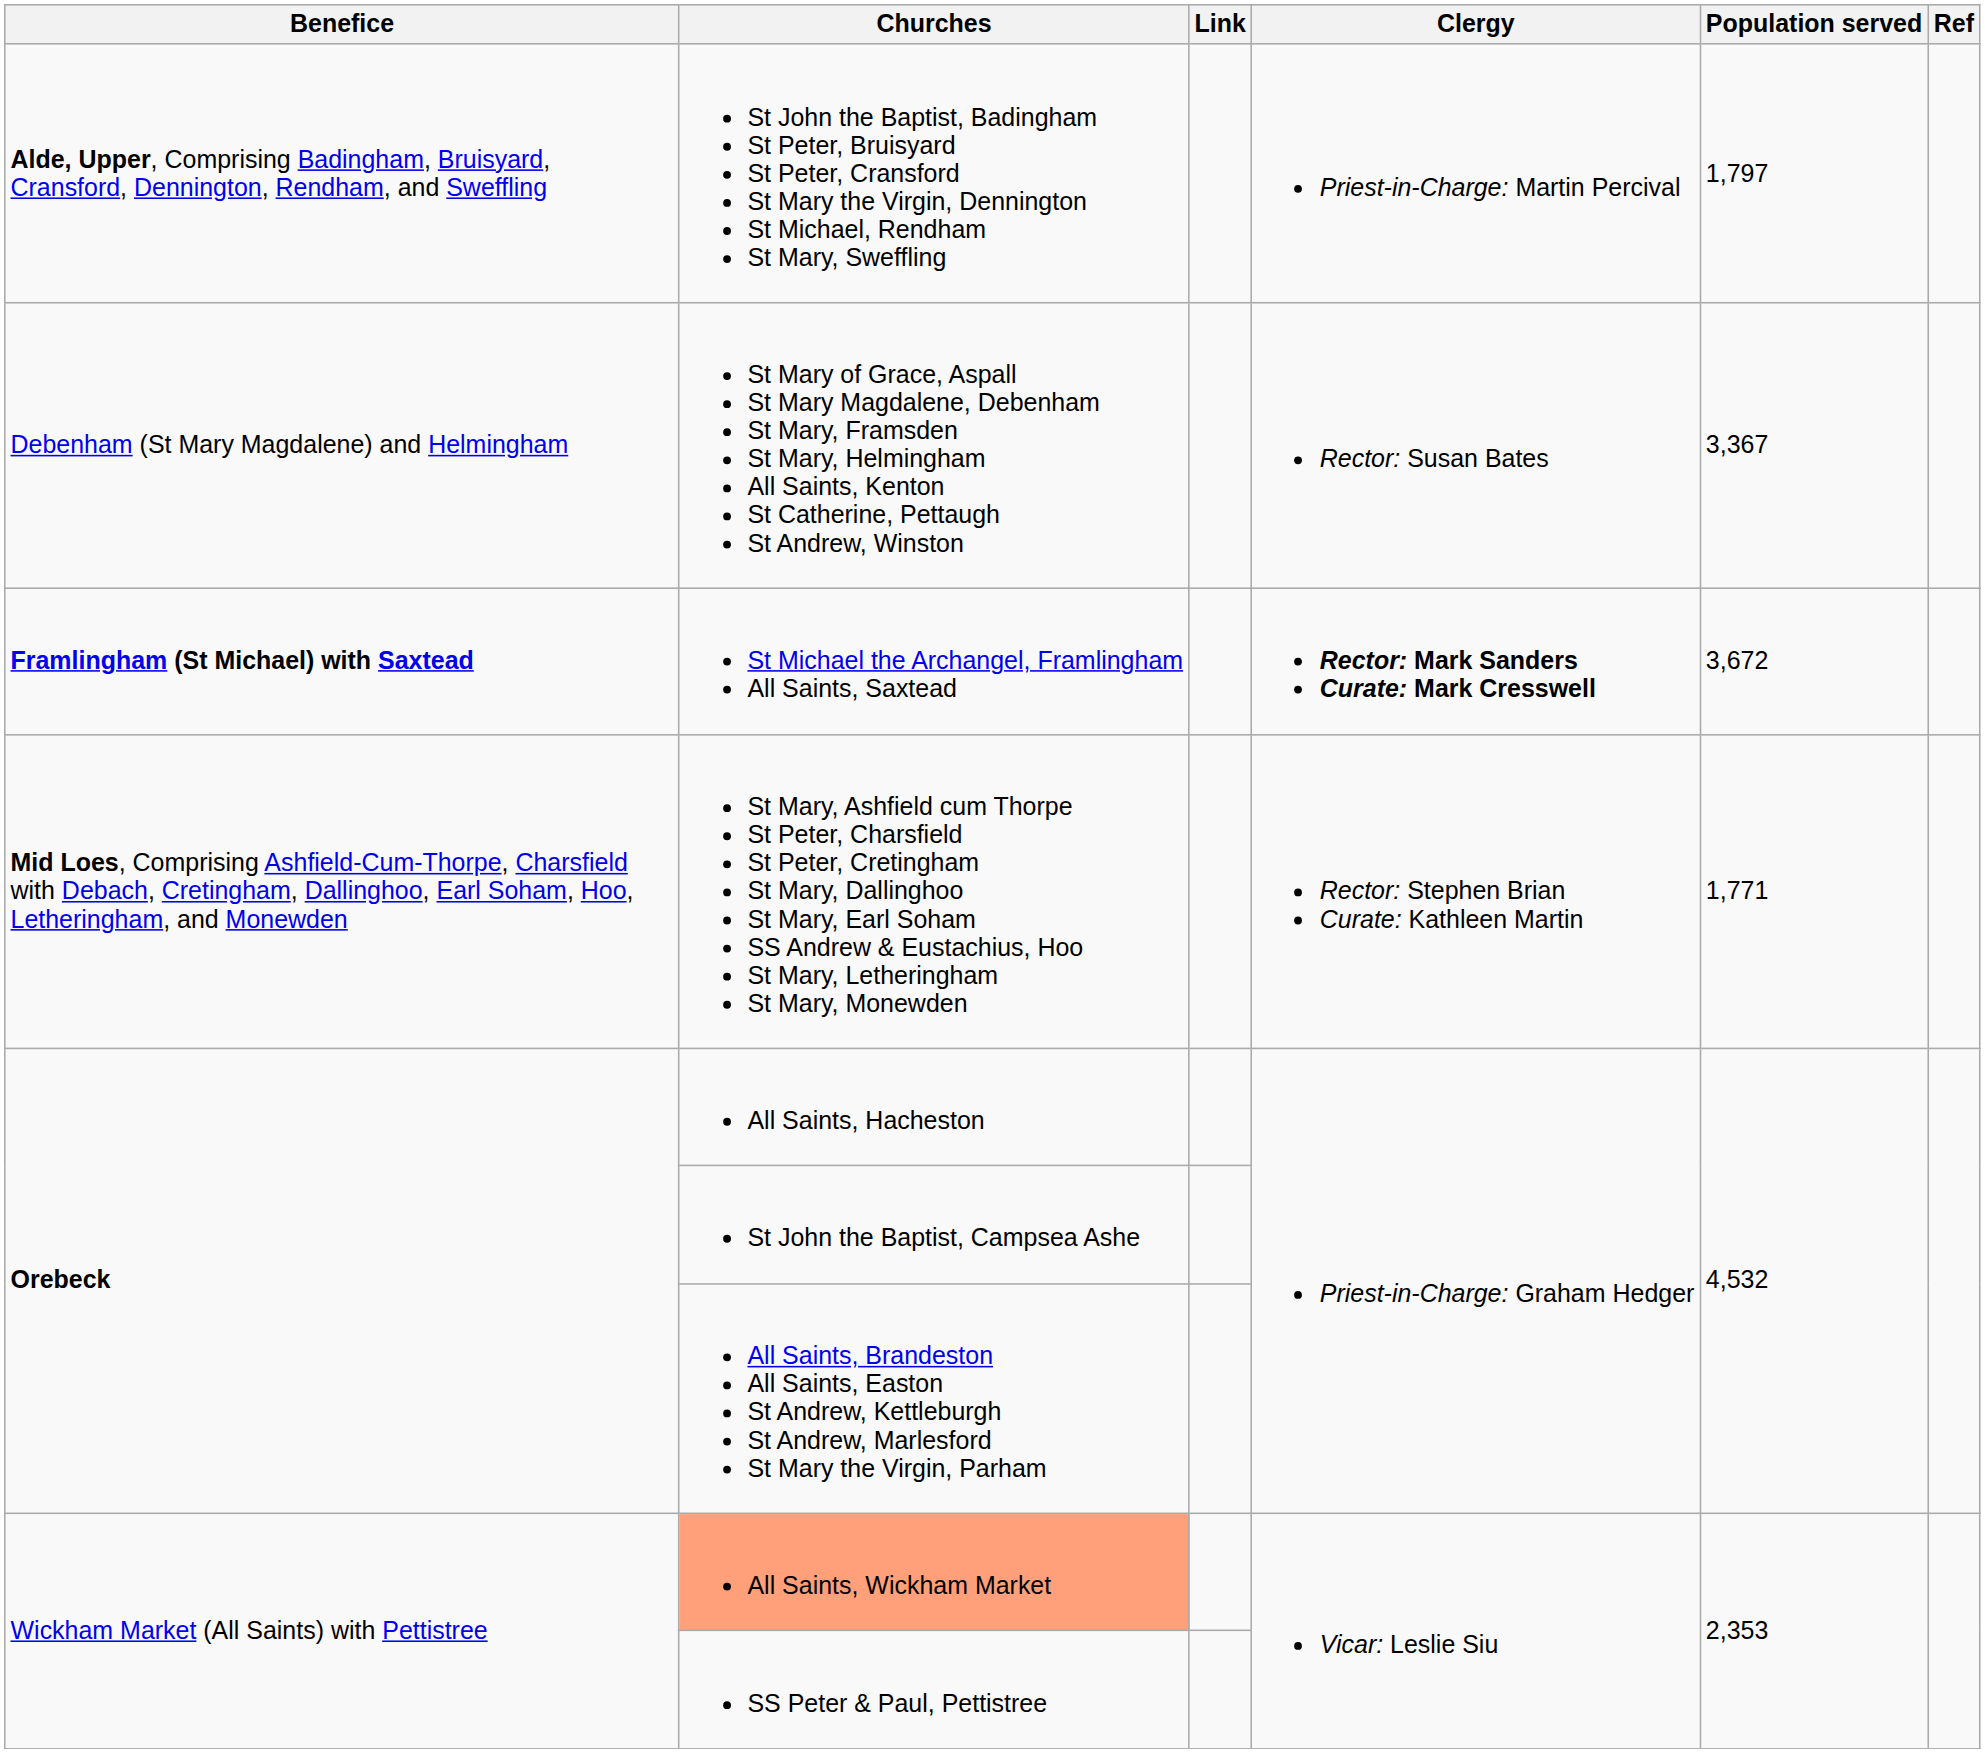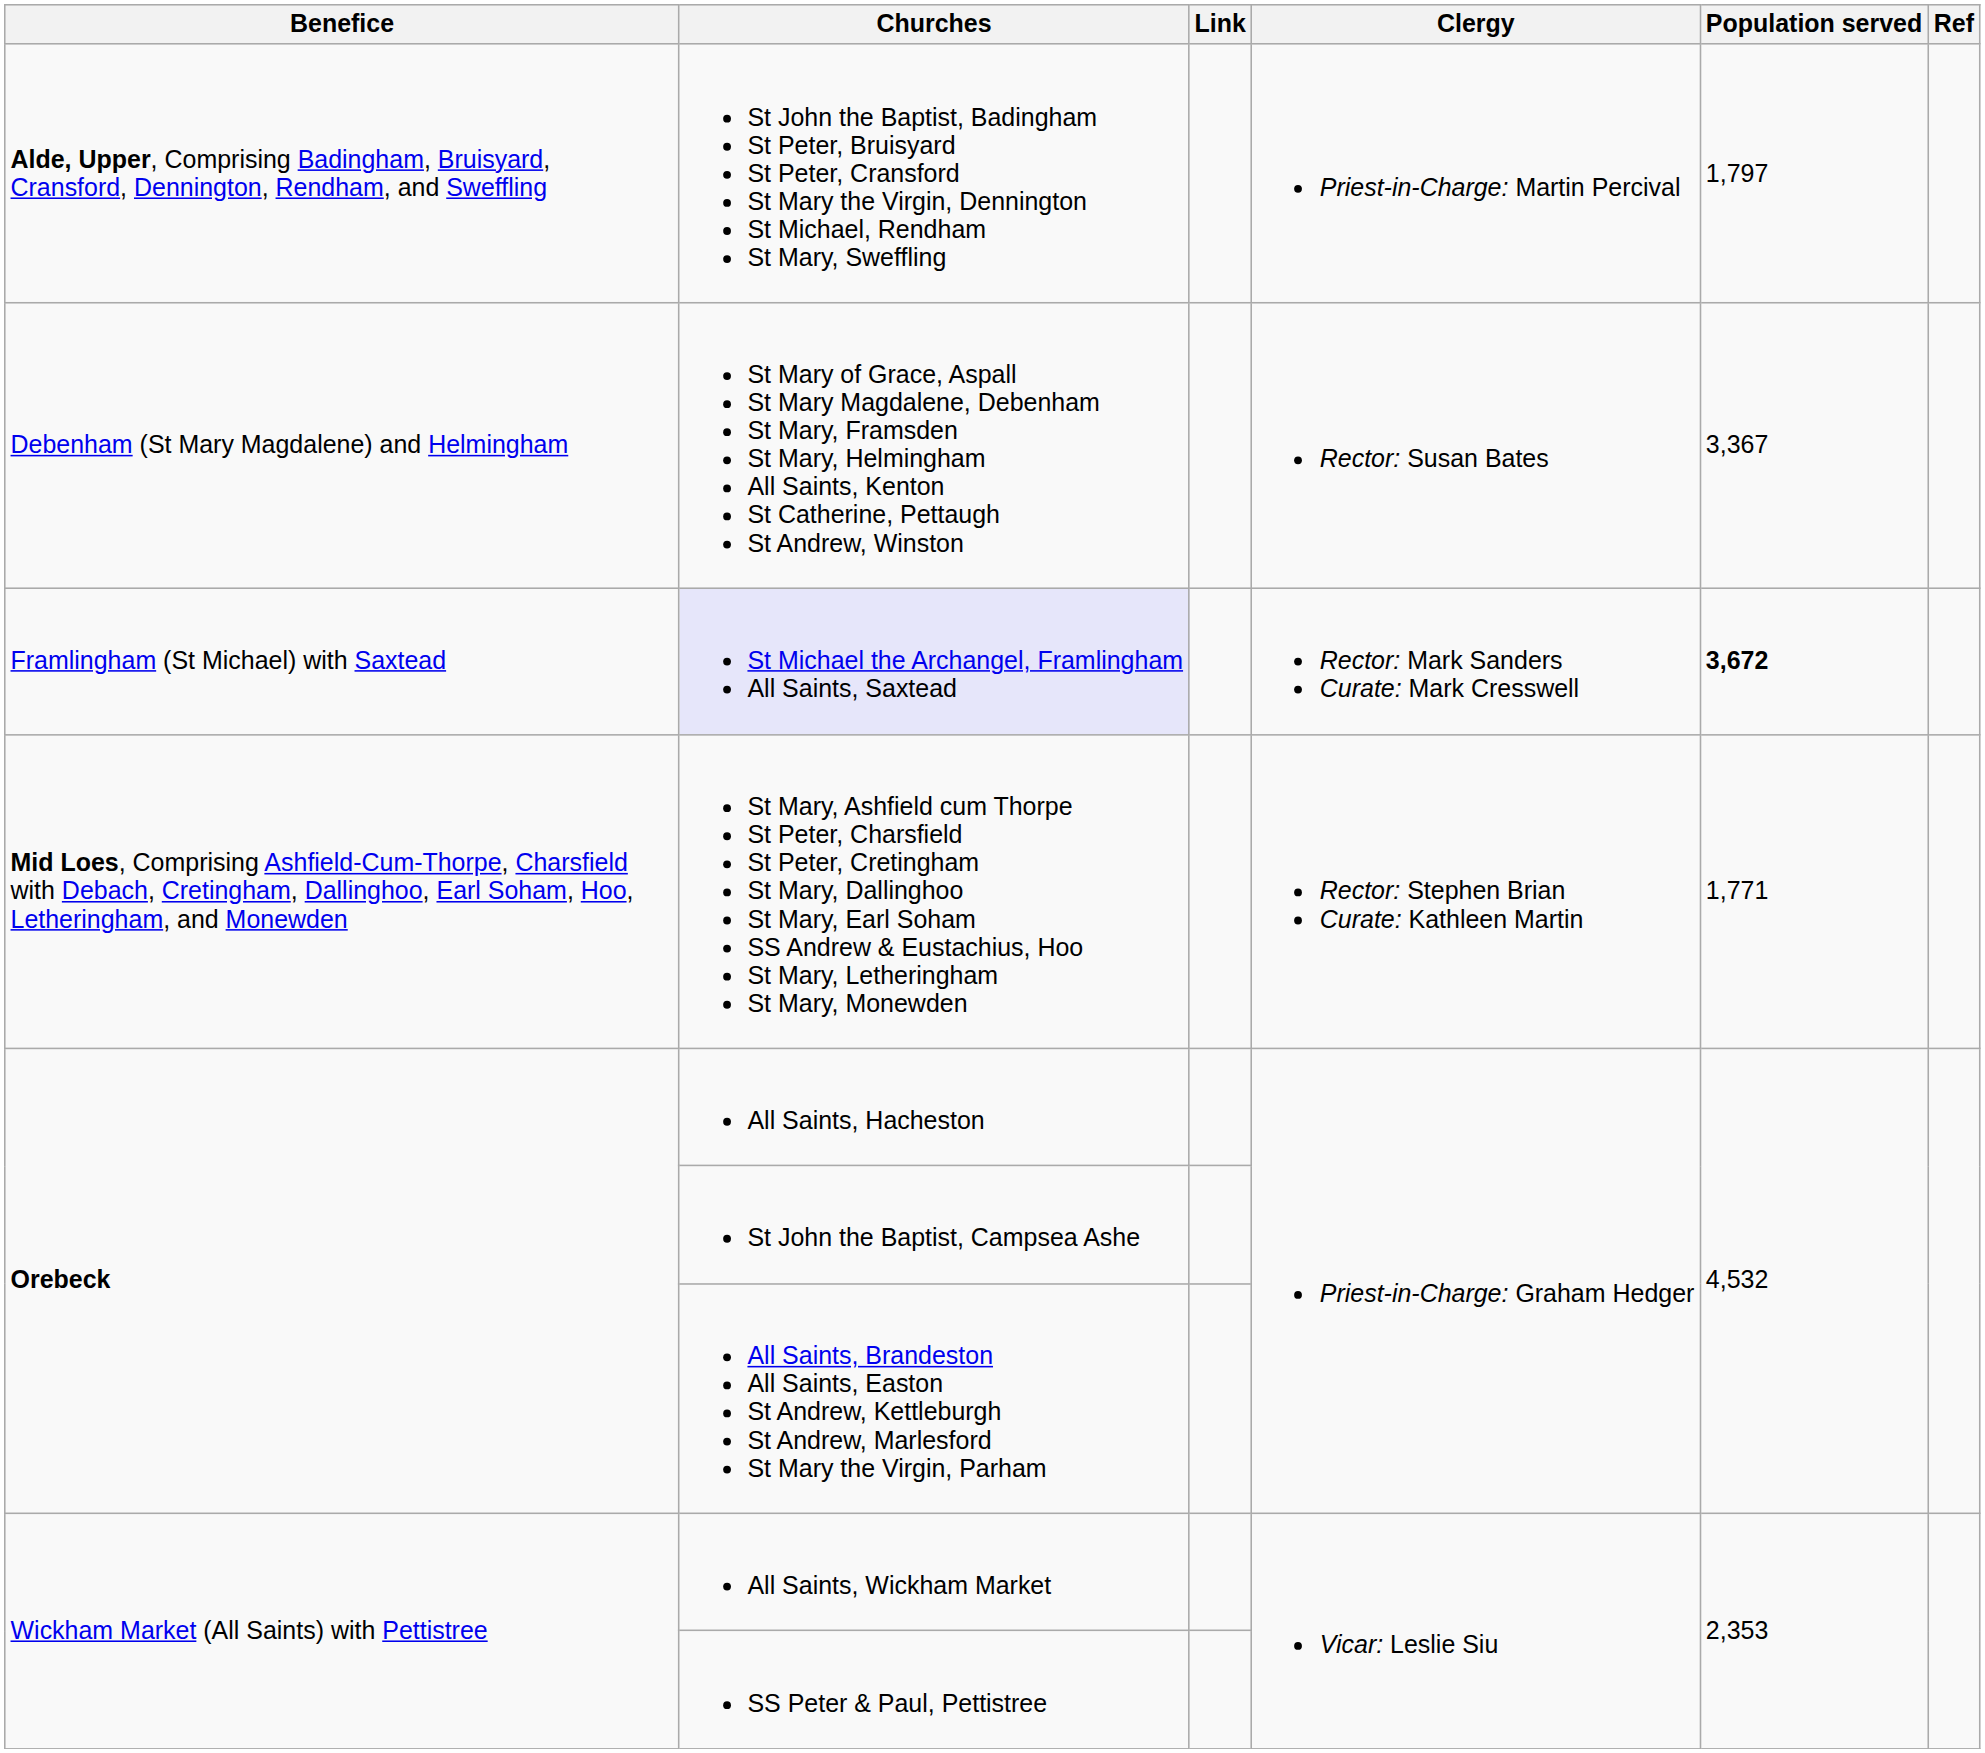St Michael the Archangel, Framlingham All Saints, Saxtead | Benefice: bold -> normal
St Michael the Archangel, Framlingham All Saints, Saxtead | Churches: no background -> lavender background
St Michael the Archangel, Framlingham All Saints, Saxtead | Clergy: bold -> normal
St Michael the Archangel, Framlingham All Saints, Saxtead | Population served: normal -> bold
All Saints, Wickham Market | Churches: lightsalmon background -> no background
